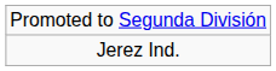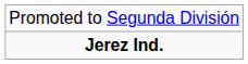row 2 | column 1: normal -> bold
